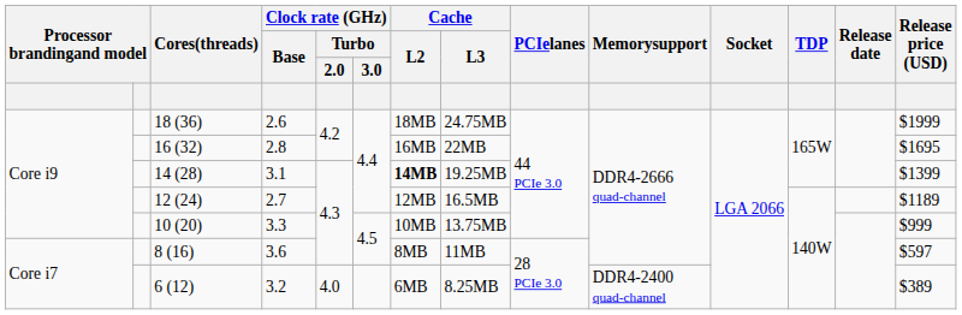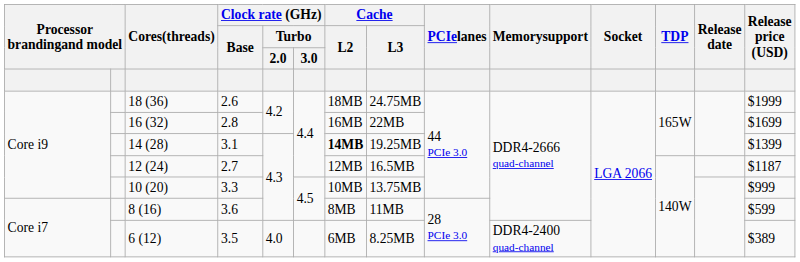16 (32) | Release price (USD): $1695 -> $1699
12 (24) | Release price (USD): $1189 -> $1187
8 (16) | Release price (USD): $597 -> $599
6 (12) | Clock rate (GHz) / Base: 3.2 -> 3.5
